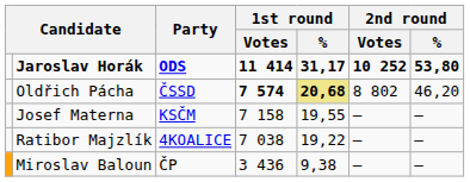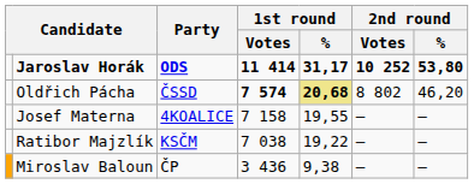Josef Materna | Party: KSČM -> 4KOALICE
Ratibor Majzlík | Party: 4KOALICE -> KSČM
